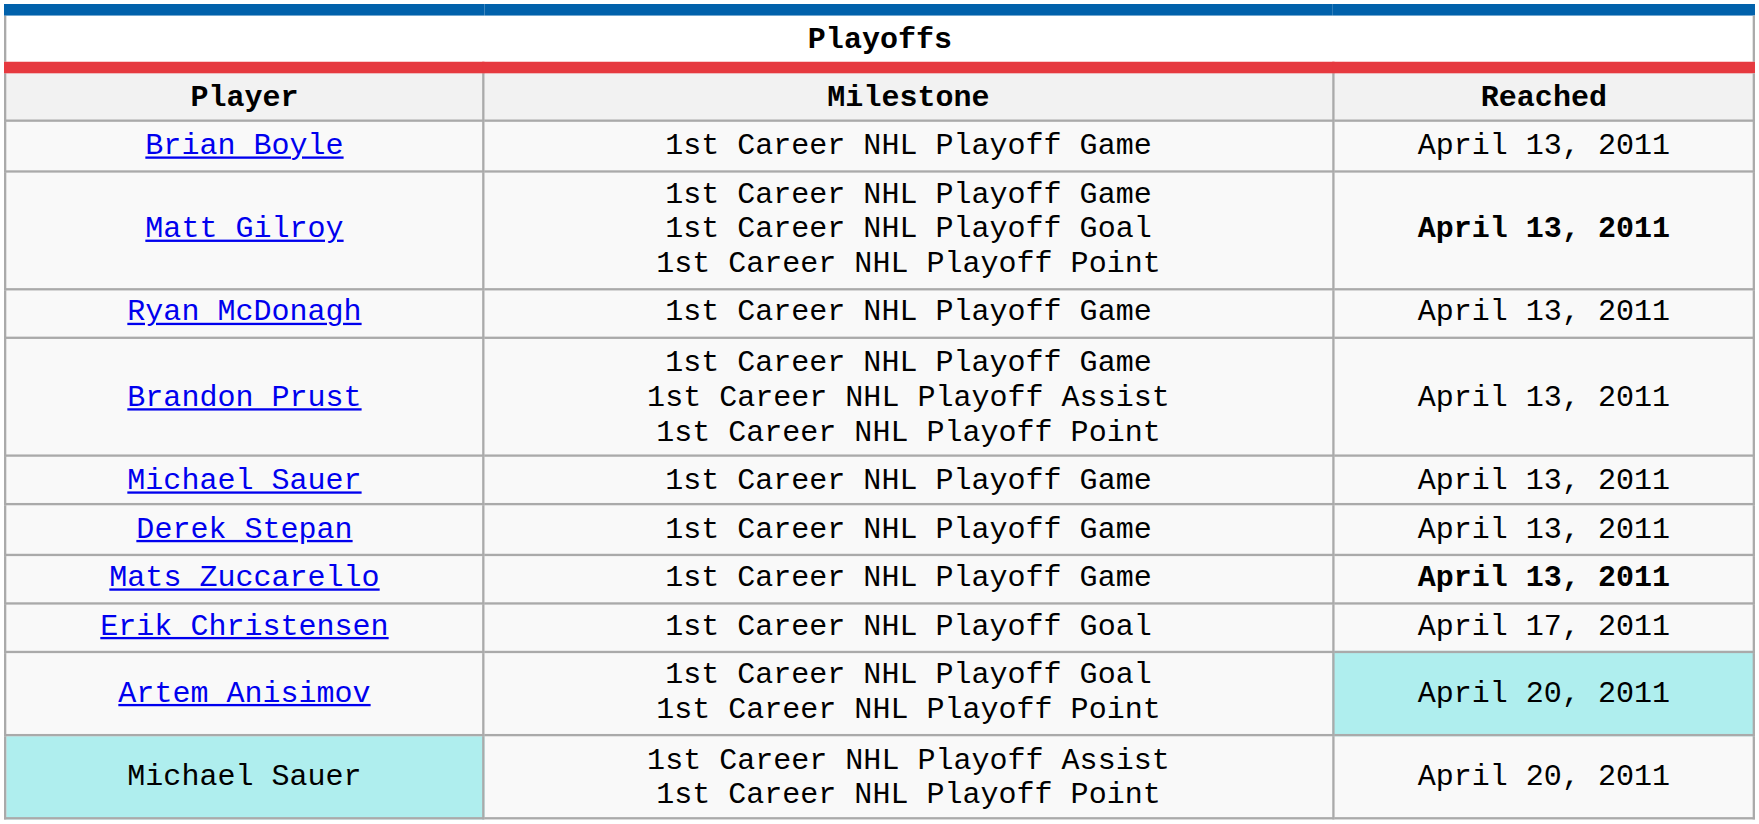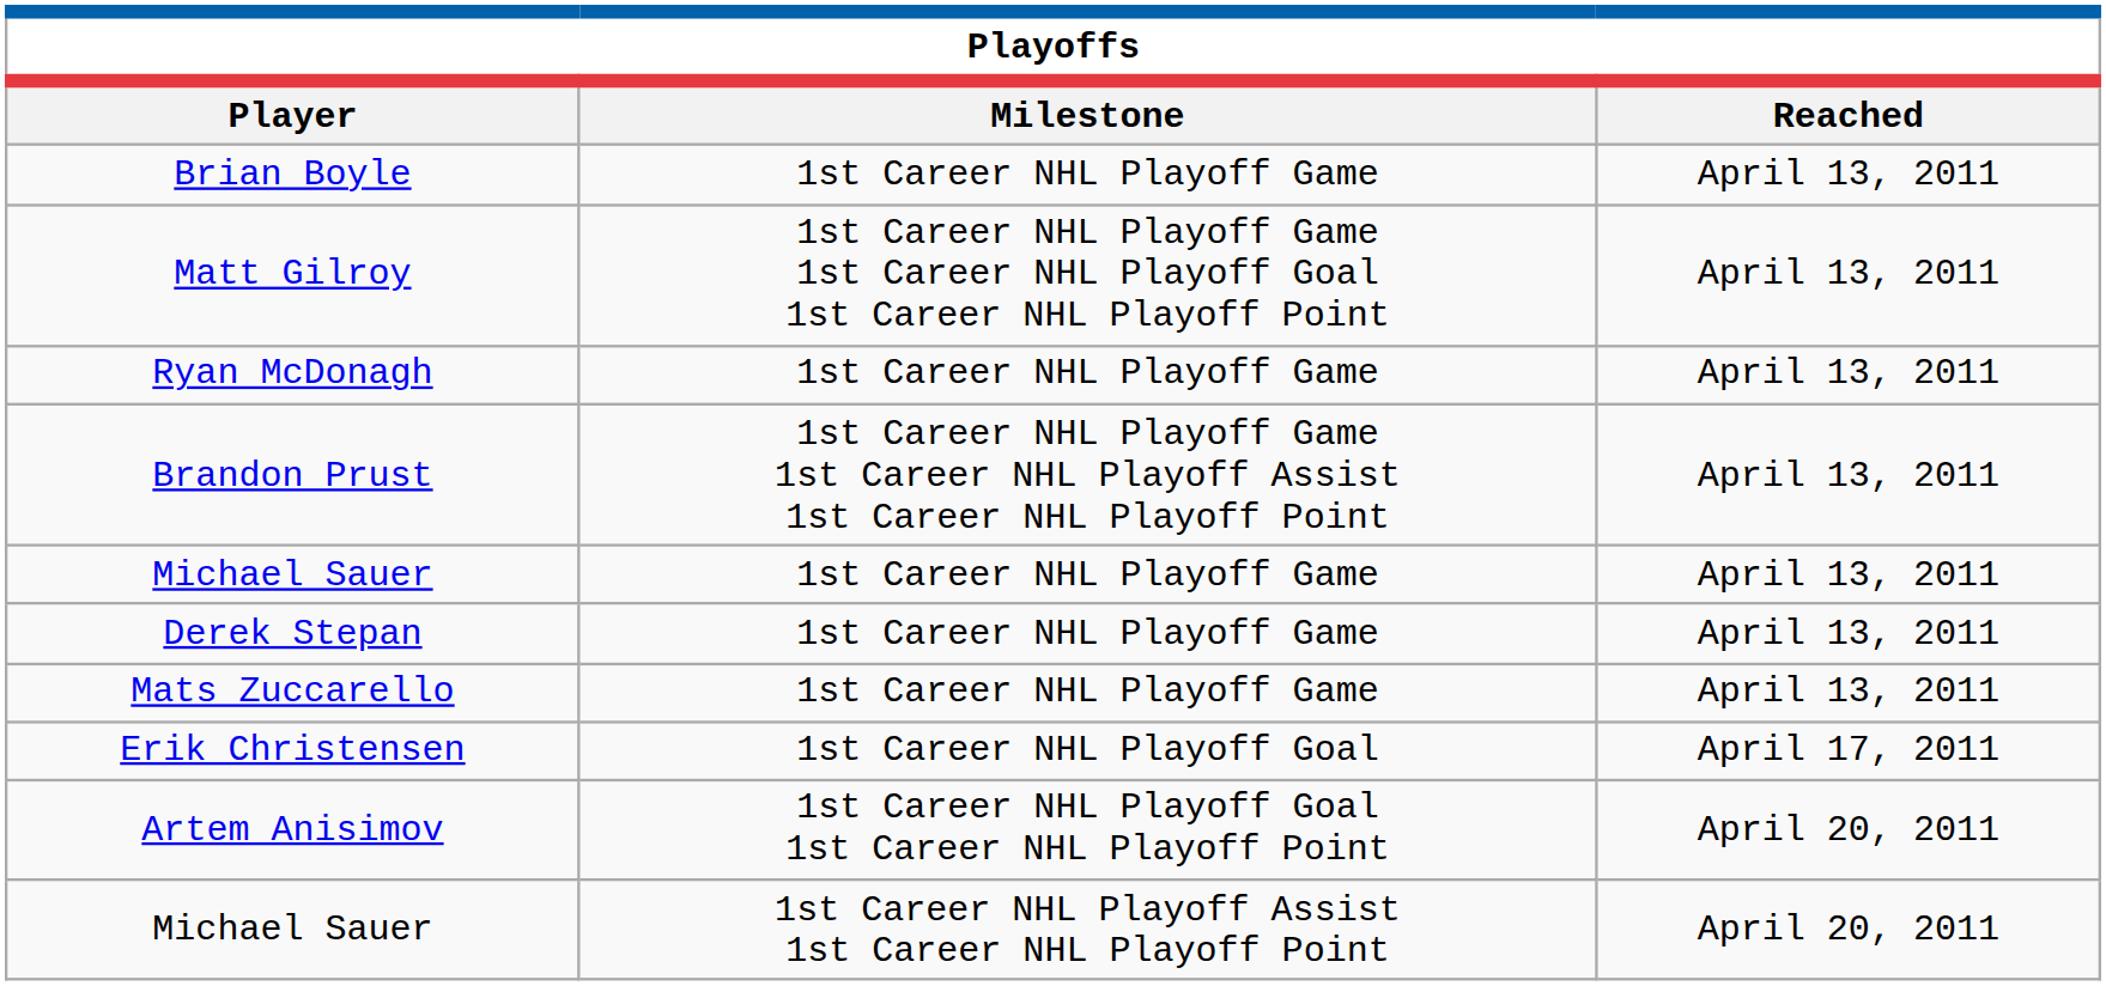row 4 | Reached: bold -> normal
row 9 | Reached: bold -> normal
row 11 | Reached: paleturquoise background -> no background
row 12 | Player: paleturquoise background -> no background
